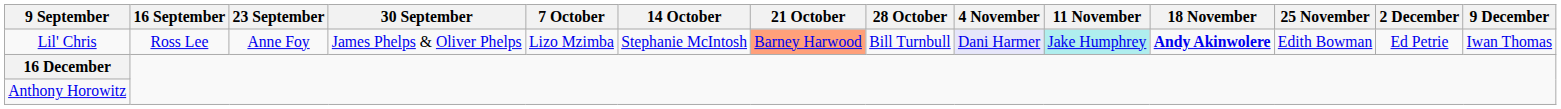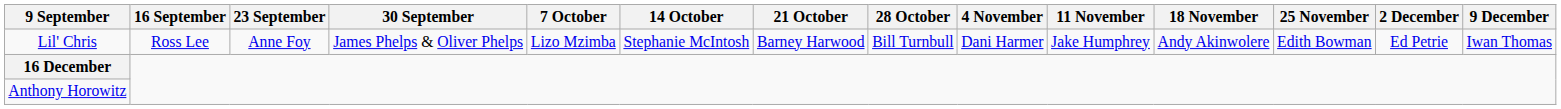Lil' Chris | 21 October: lightsalmon background -> no background
Lil' Chris | 4 November: lavender background -> no background
Lil' Chris | 11 November: paleturquoise background -> no background
Lil' Chris | 18 November: bold -> normal
